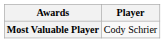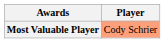Most Valuable Player | Player: no background -> lightsalmon background
